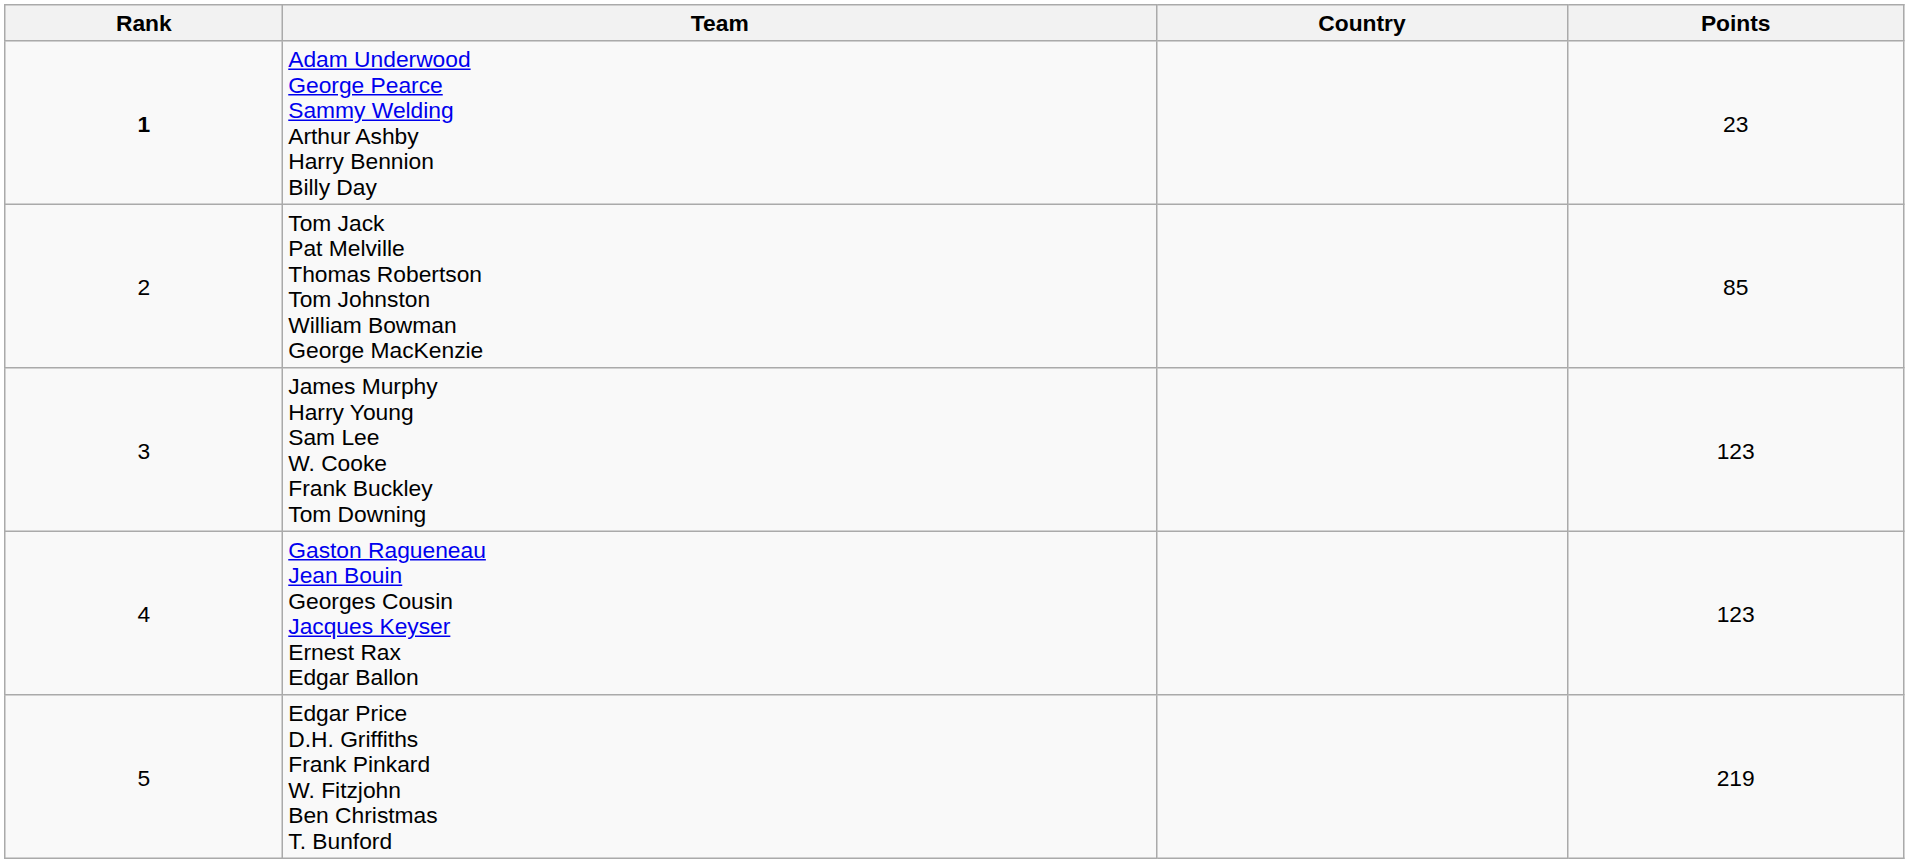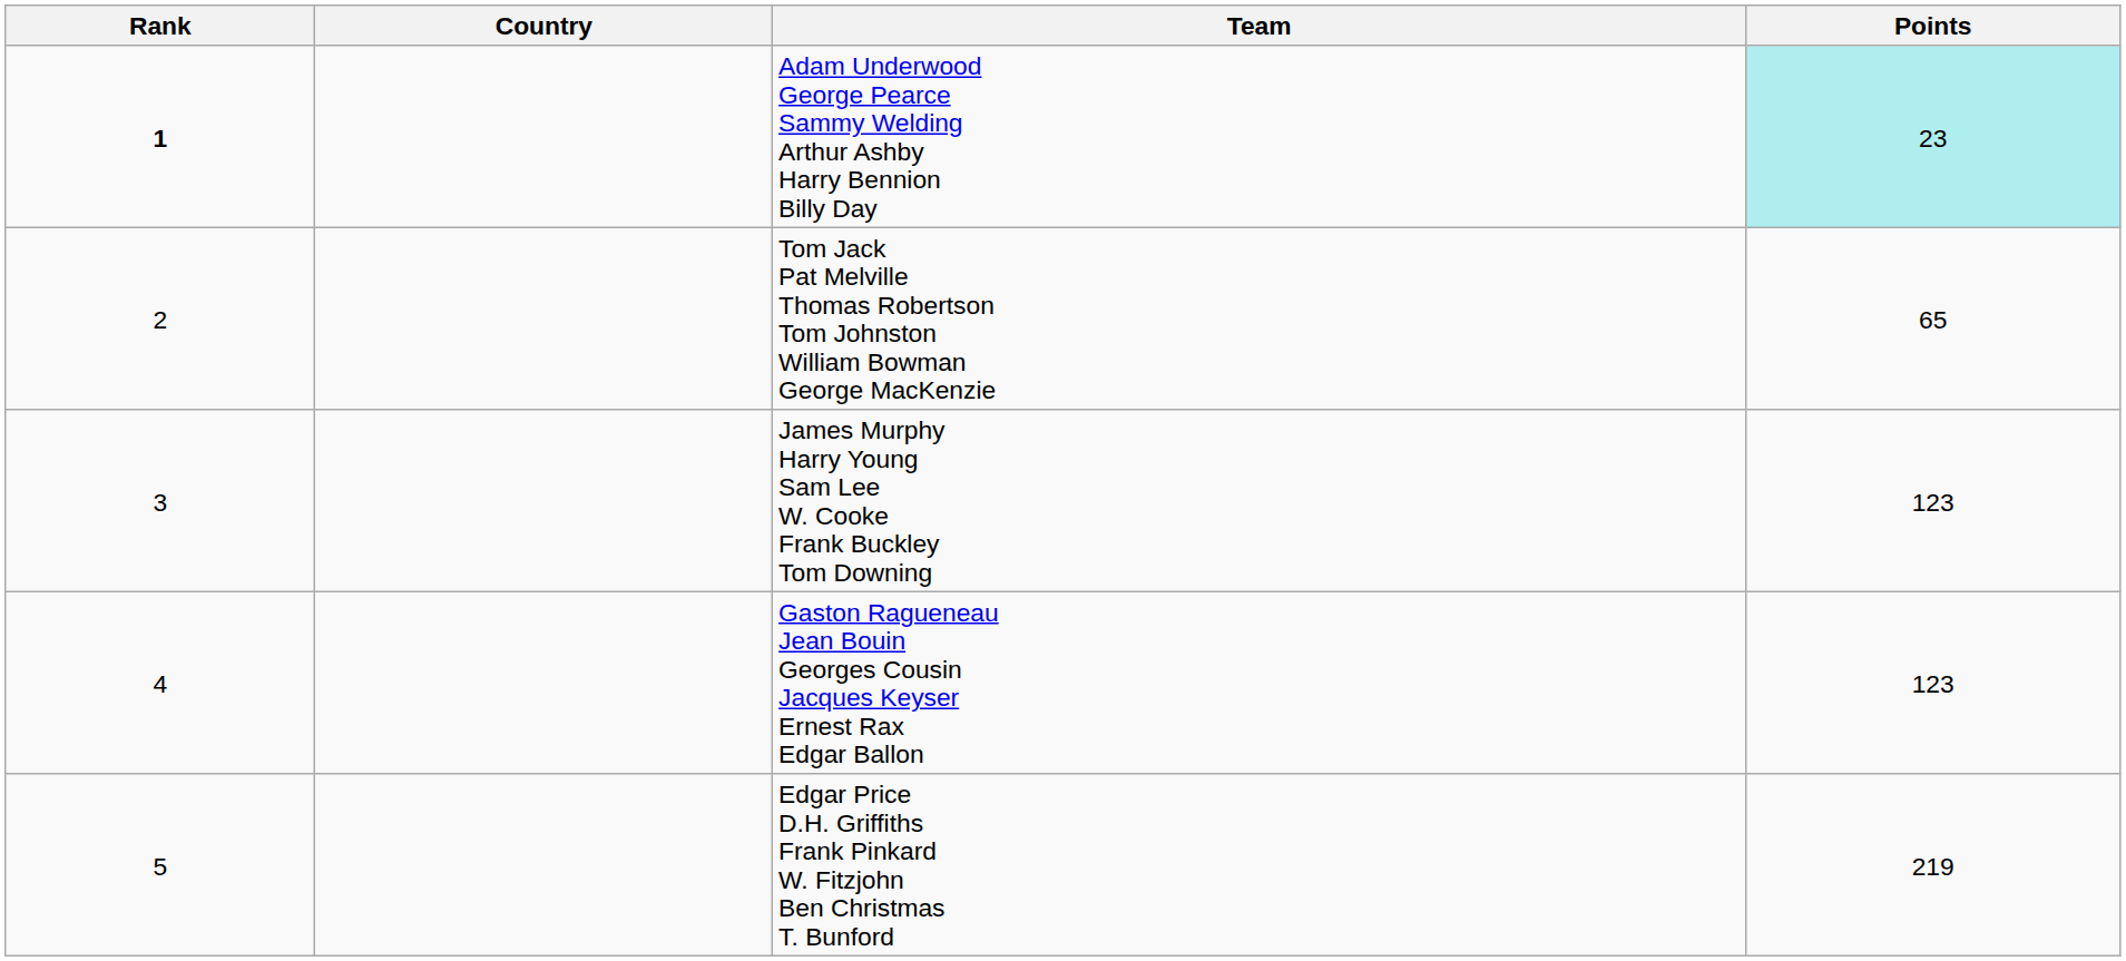columns swapped: Country <-> Team
row 2 | Points: no background -> paleturquoise background
row 3 | Points: 85 -> 65
